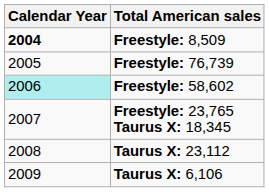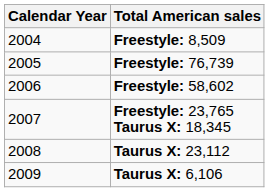Freestyle: 8,509 | Calendar Year: bold -> normal
Freestyle: 58,602 | Calendar Year: paleturquoise background -> no background
